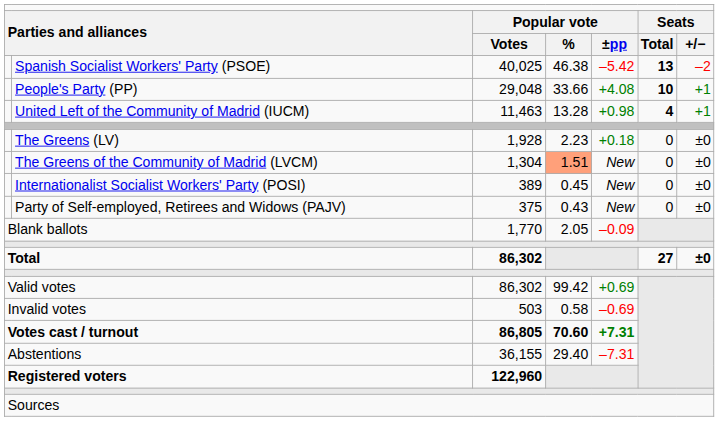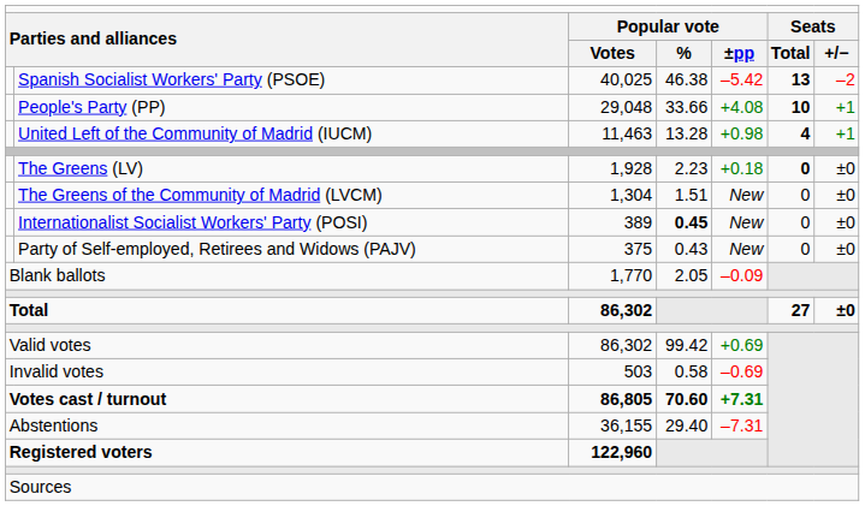The Greens (LV) | column 6: normal -> bold
The Greens of the Community of Madrid (LVCM) | column 4: lightsalmon background -> no background
Internationalist Socialist Workers' Party (POSI) | column 4: normal -> bold
